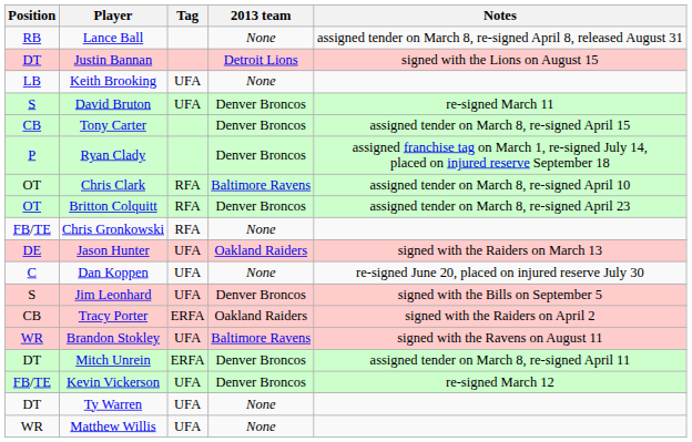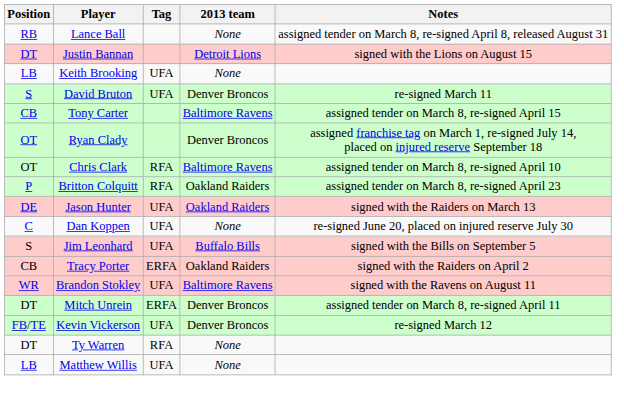Tony Carter | 2013 team: Denver Broncos -> Baltimore Ravens
Ryan Clady | Position: P -> OT
Britton Colquitt | Position: OT -> P
Britton Colquitt | 2013 team: Denver Broncos -> Oakland Raiders
- row: FB/TE | Chris Gronkowski | RFA | None
Jim Leonhard | 2013 team: Denver Broncos -> Buffalo Bills
Ty Warren | Tag: UFA -> RFA
Matthew Willis | Position: WR -> LB
